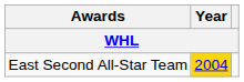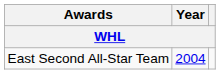row 3 | Year: gold background -> no background
